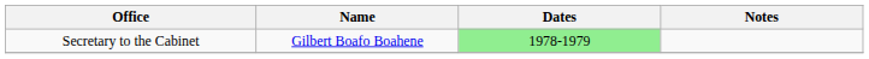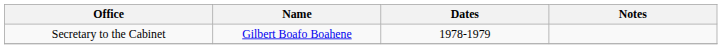Secretary to the Cabinet | Dates: lightgreen background -> no background
